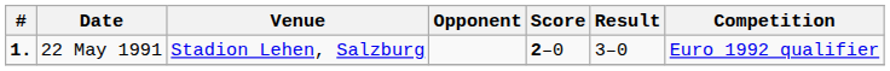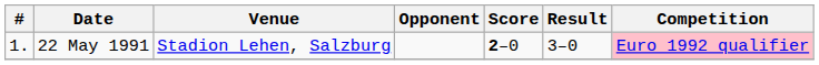22 May 1991 | #: bold -> normal
22 May 1991 | Competition: no background -> pink background
